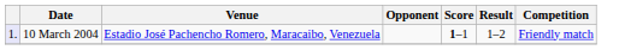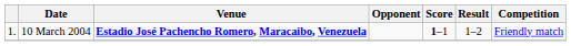10 March 2004 | column 1: lavender background -> no background
10 March 2004 | Venue: normal -> bold
